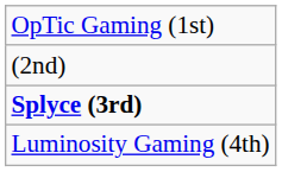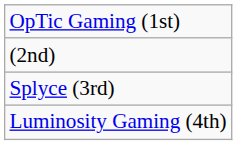row 3 | column 1: bold -> normal
